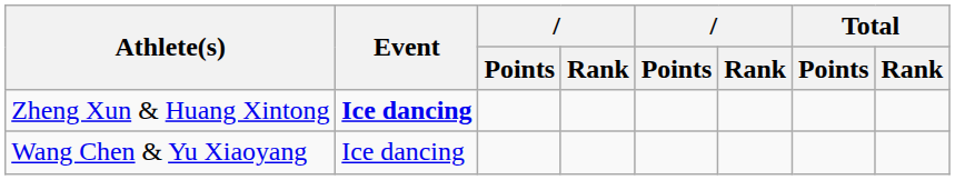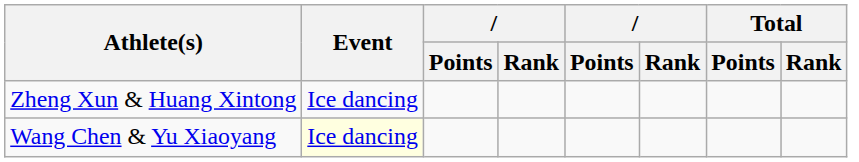Zheng Xun & Huang Xintong | Event: bold -> normal
Wang Chen & Yu Xiaoyang | Event: no background -> lightyellow background
